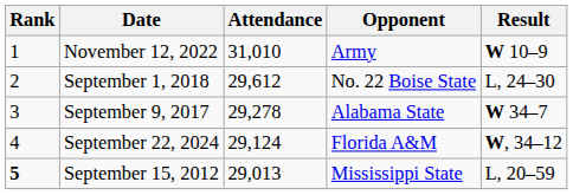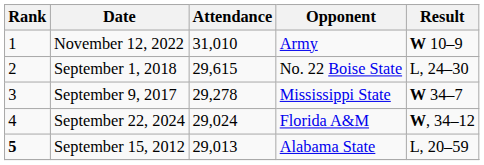September 1, 2018 | Attendance: 29,612 -> 29,615
September 9, 2017 | Opponent: Alabama State -> Mississippi State
September 22, 2024 | Attendance: 29,124 -> 29,024
September 15, 2012 | Opponent: Mississippi State -> Alabama State
